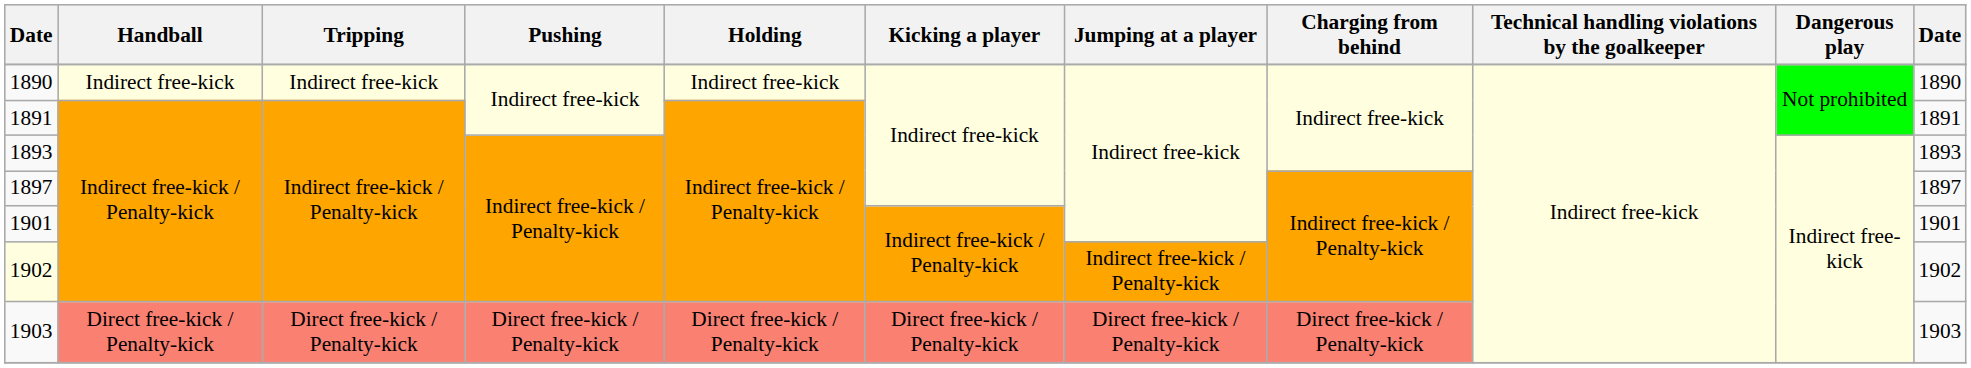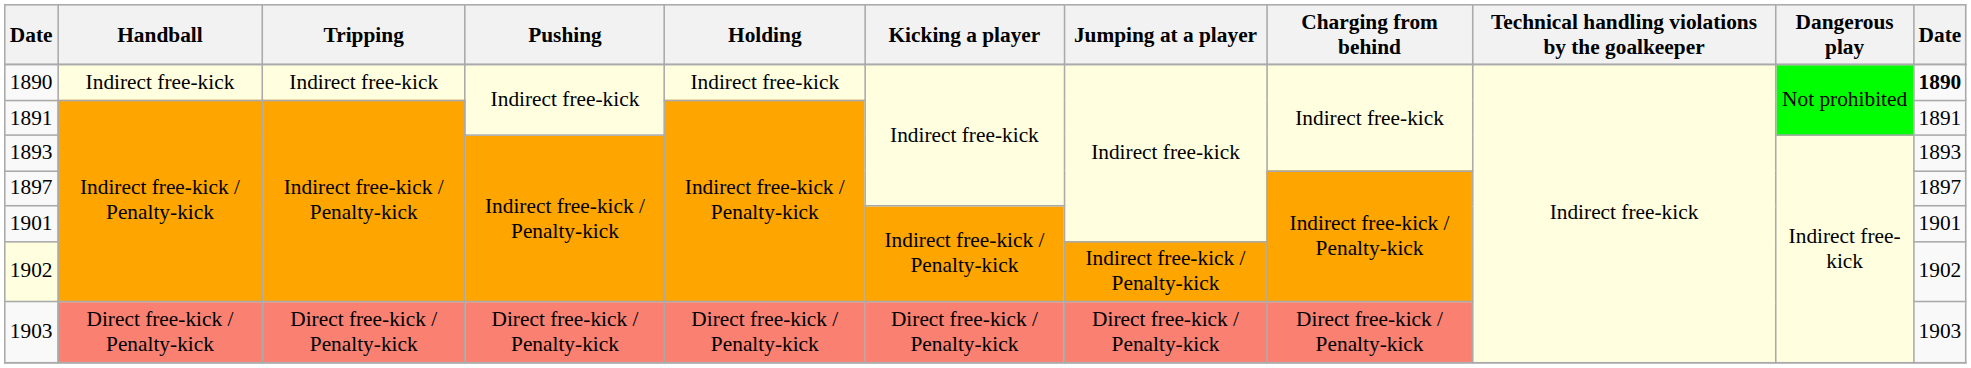row 2 | column 11: normal -> bold
